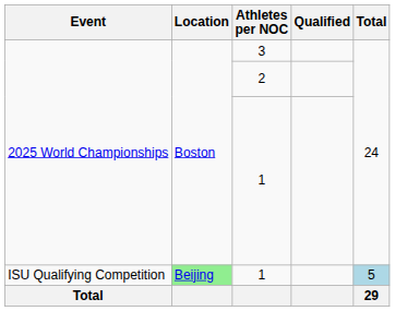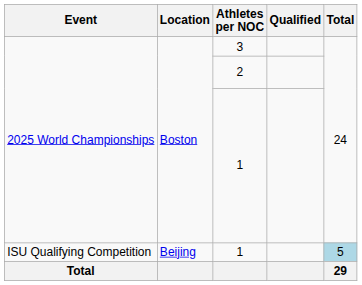ISU Qualifying Competition / 1 | Location: lightgreen background -> no background
